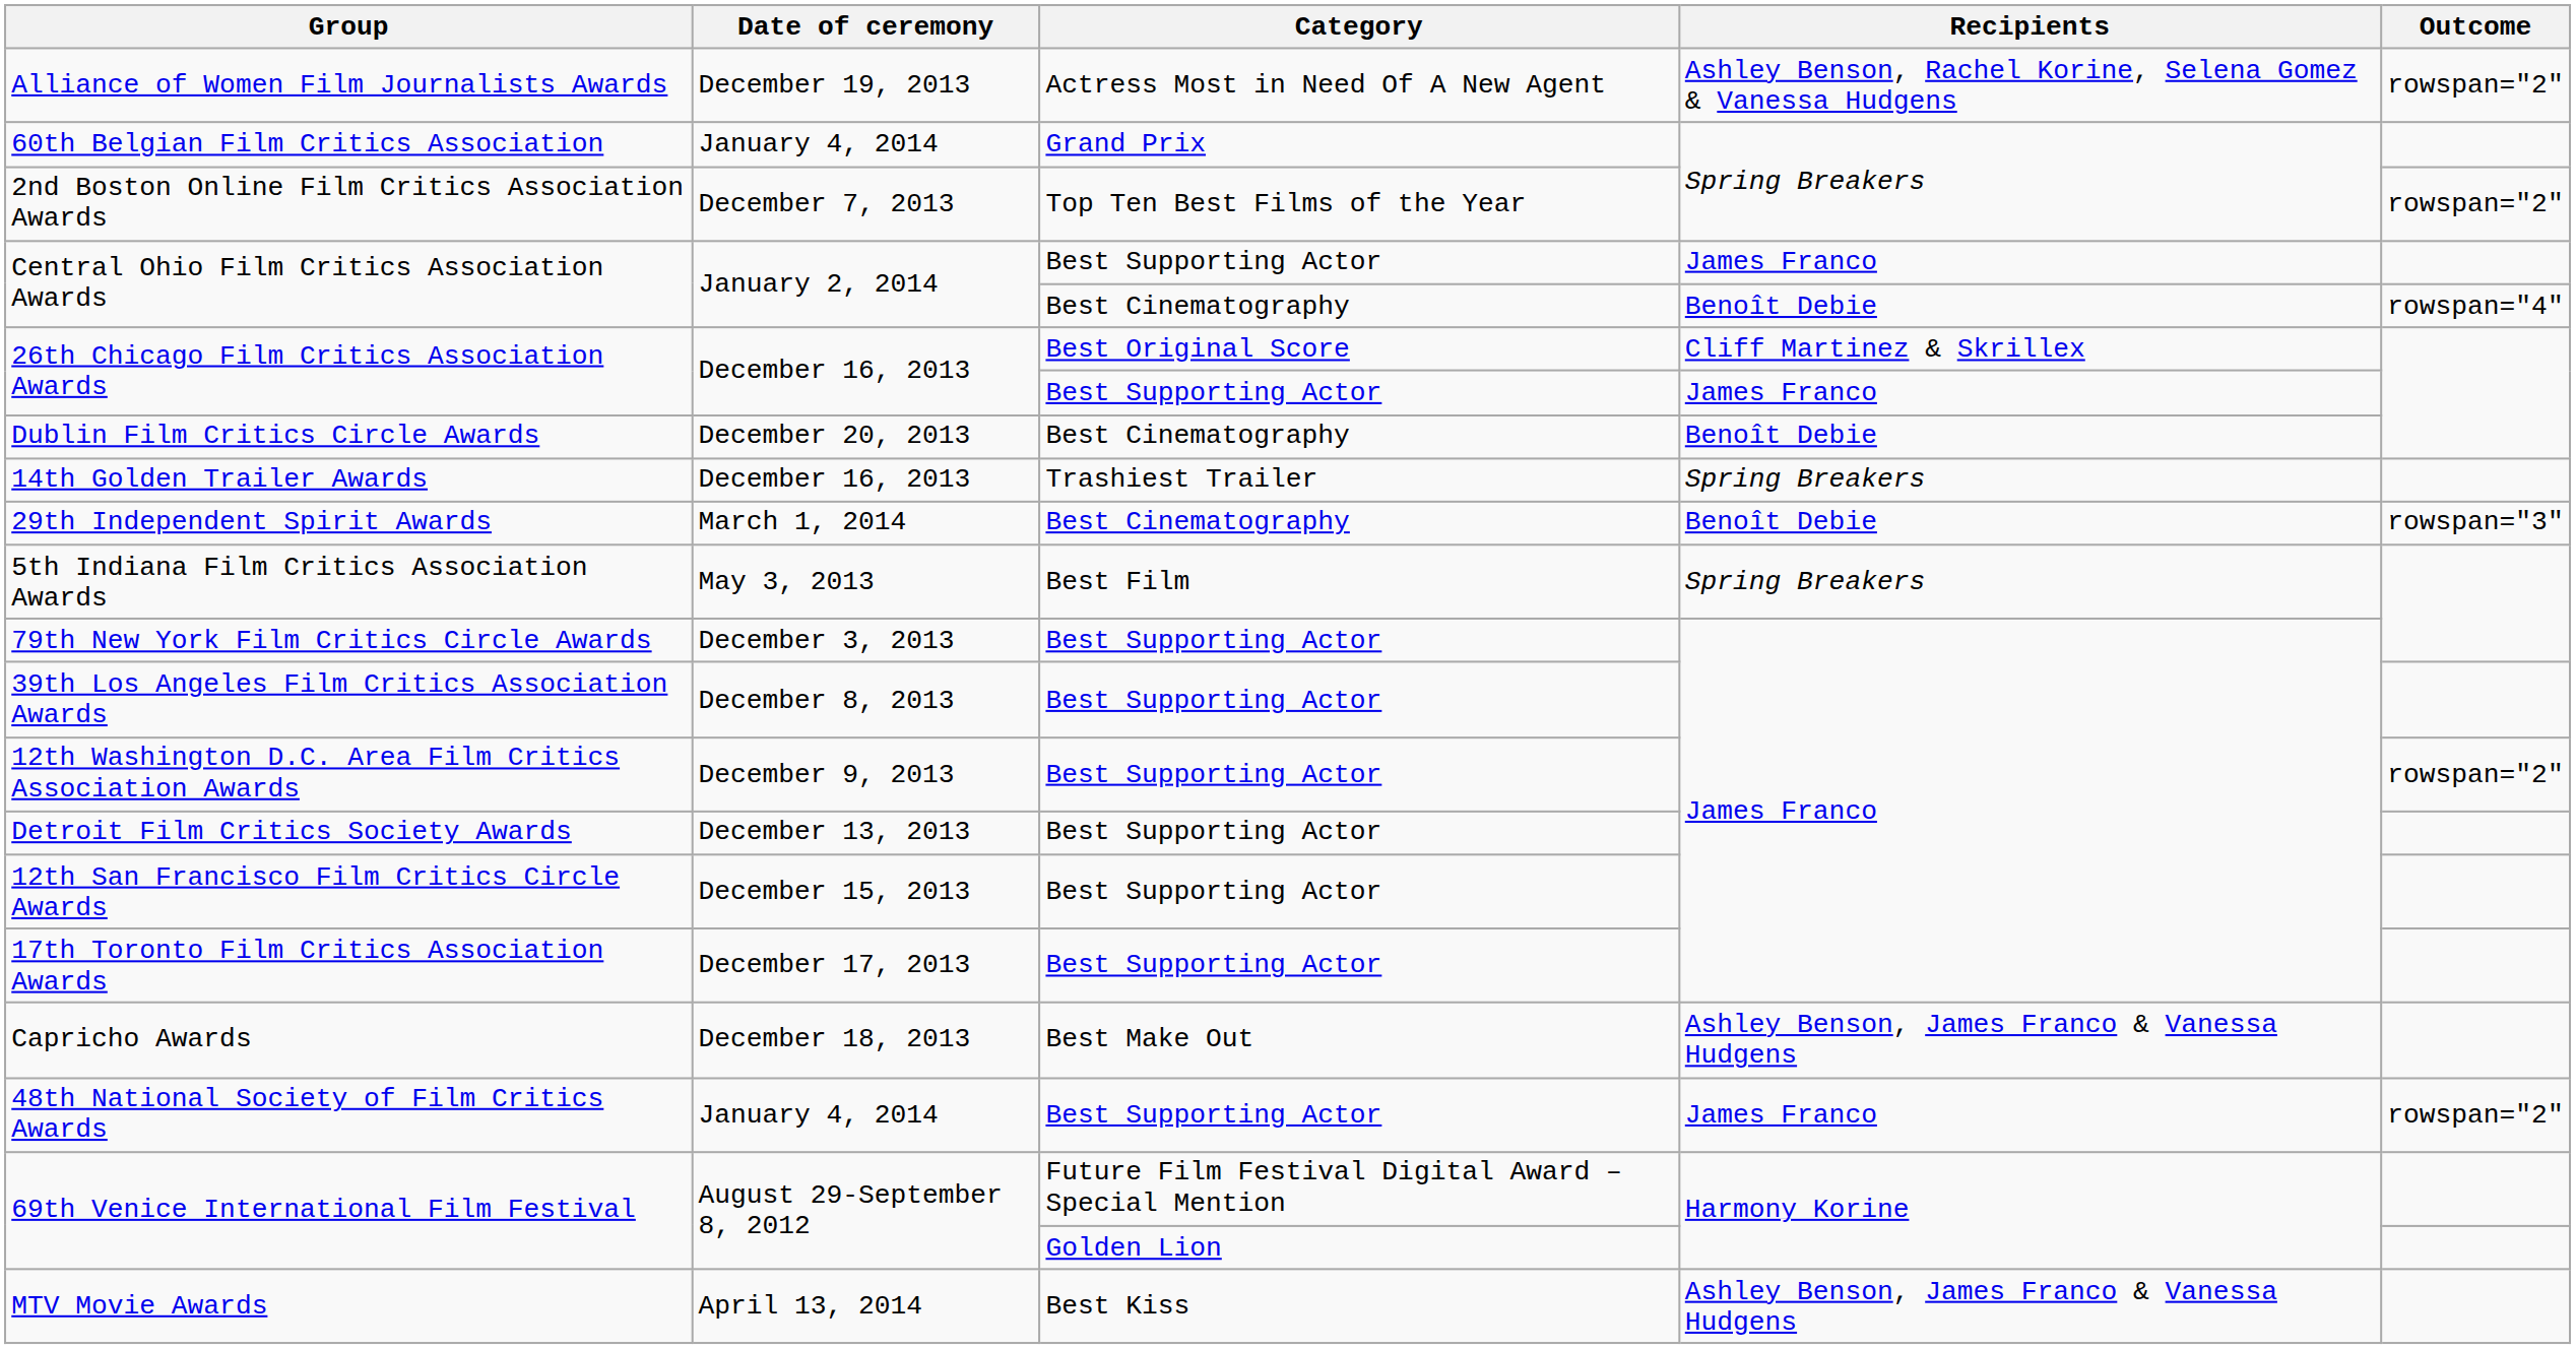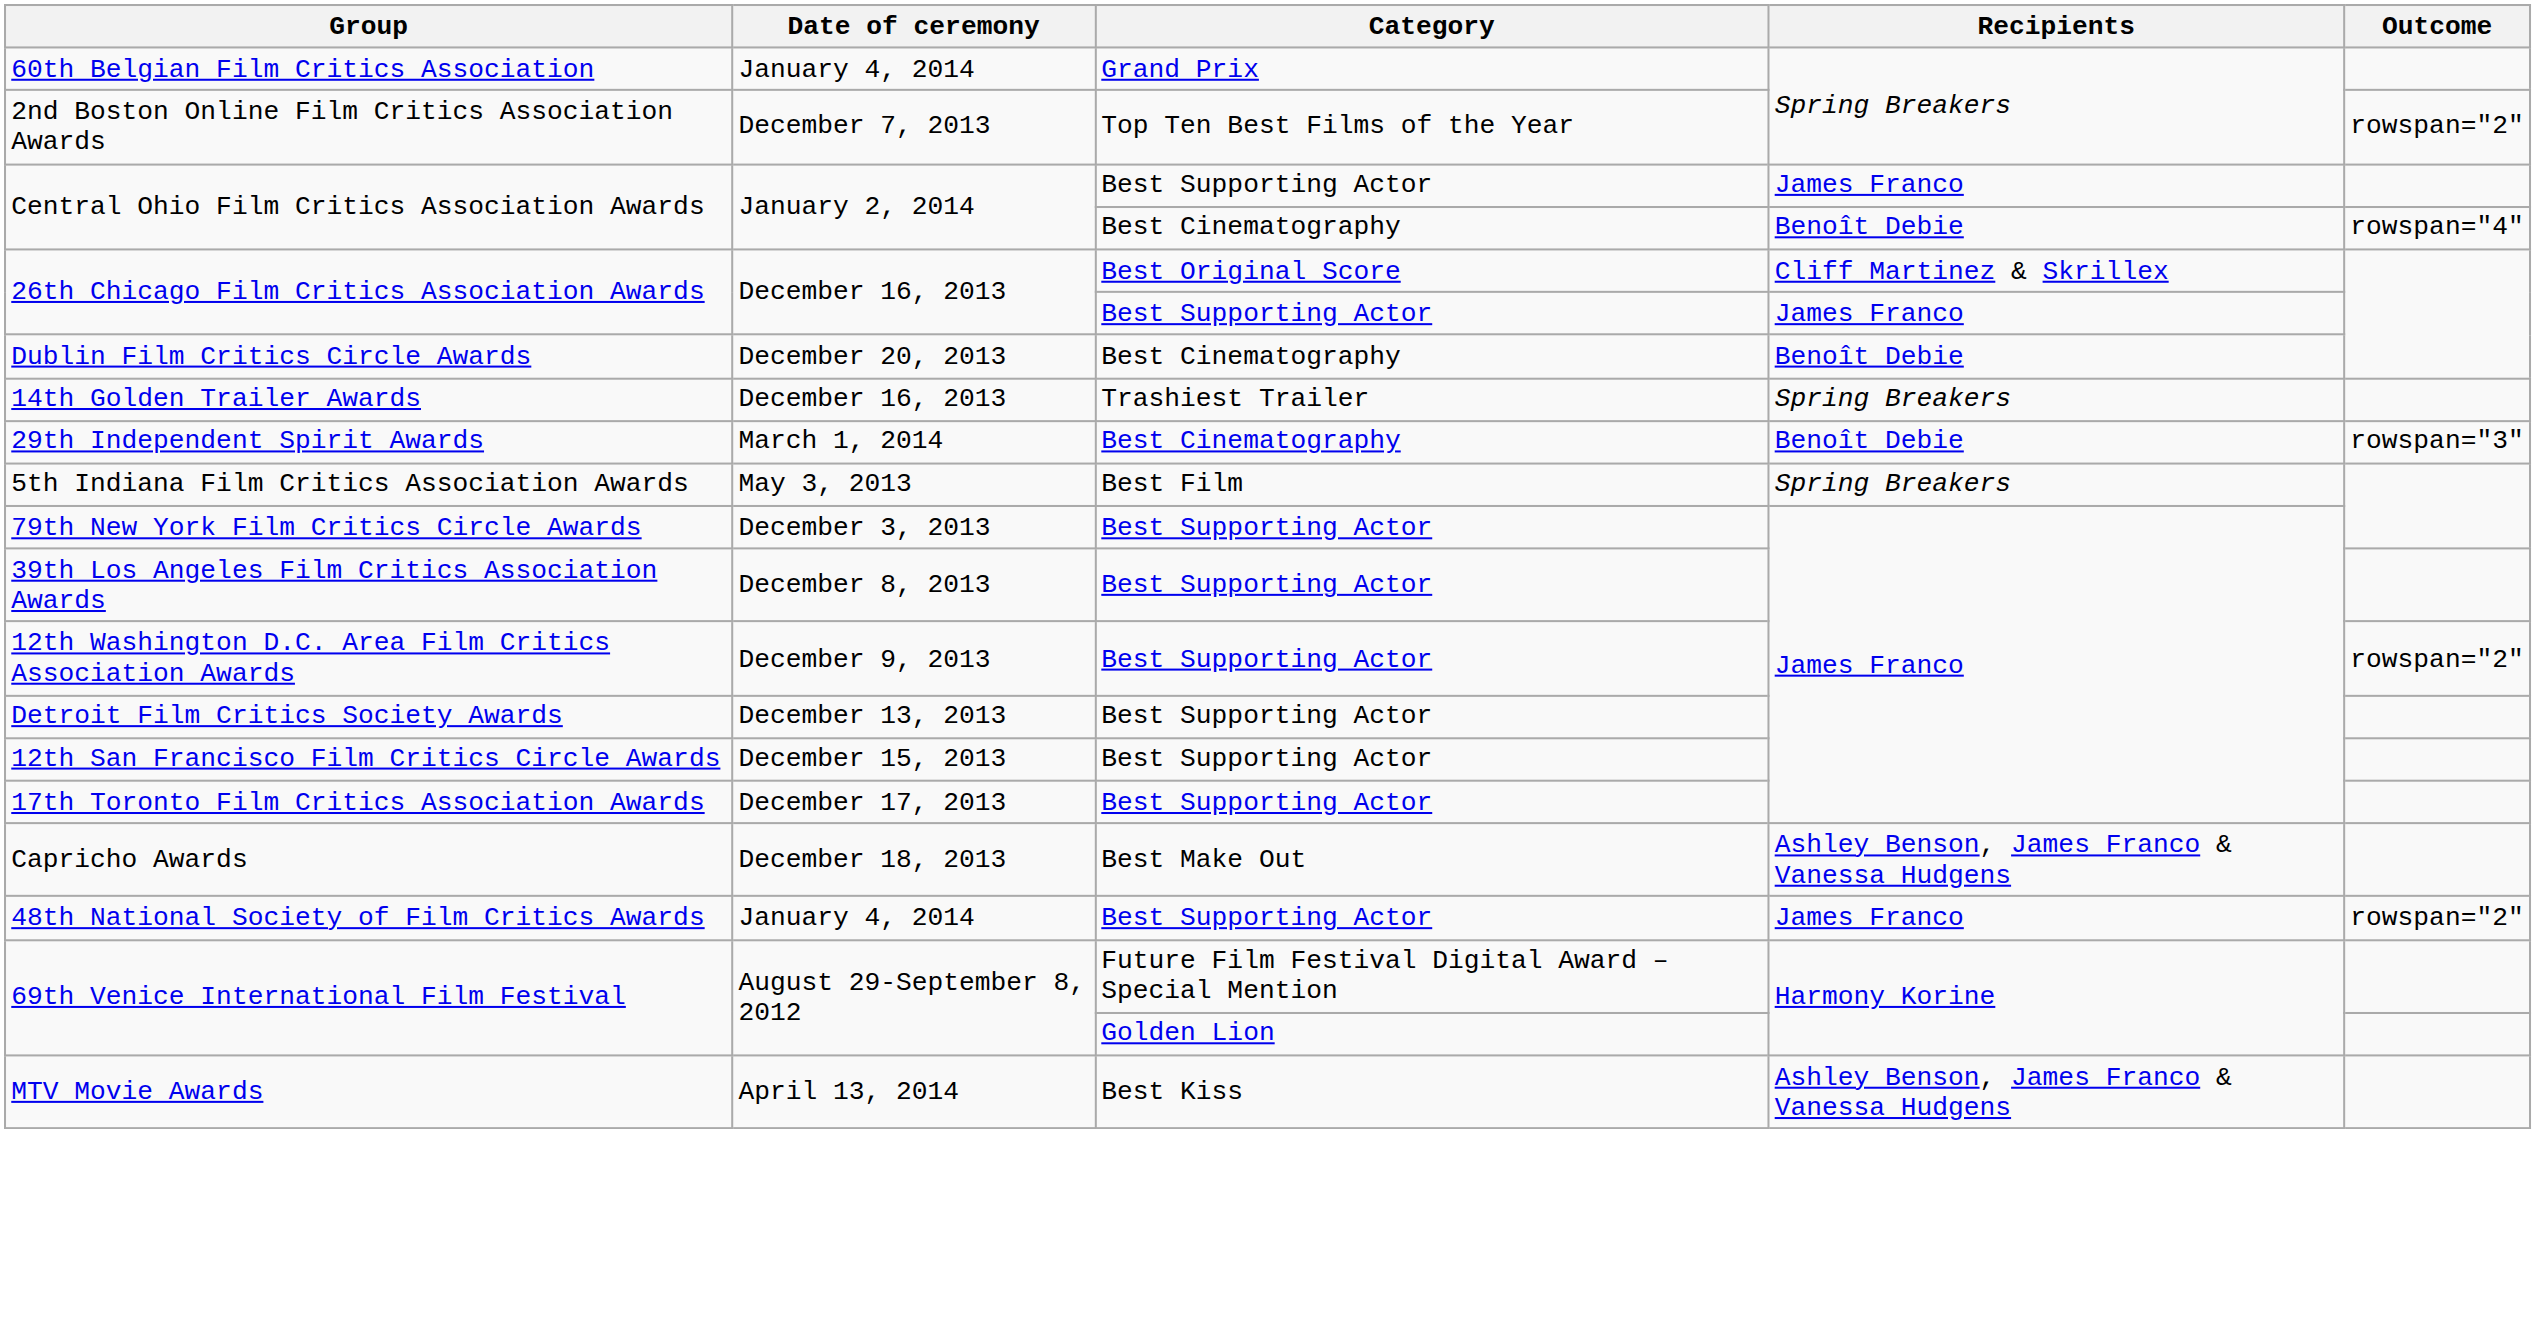- row: Alliance of Women Film Journalists Awards | December 19, 2013 | Actress Most in Need Of A New Agent | Ashley Benson, Rachel Korine, Selena Gomez & Vanessa Hudgens | rowspan="2"
